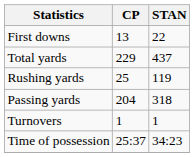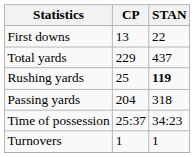Rushing yards | STAN: normal -> bold
rows swapped: Turnovers <-> Time of possession
